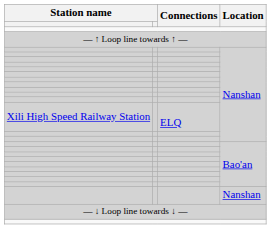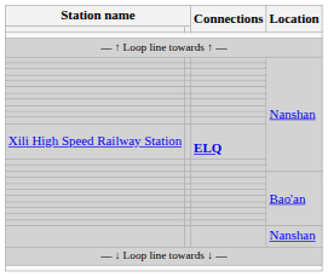Xili High Speed Railway Station / Nanshan | Connections: normal -> bold
